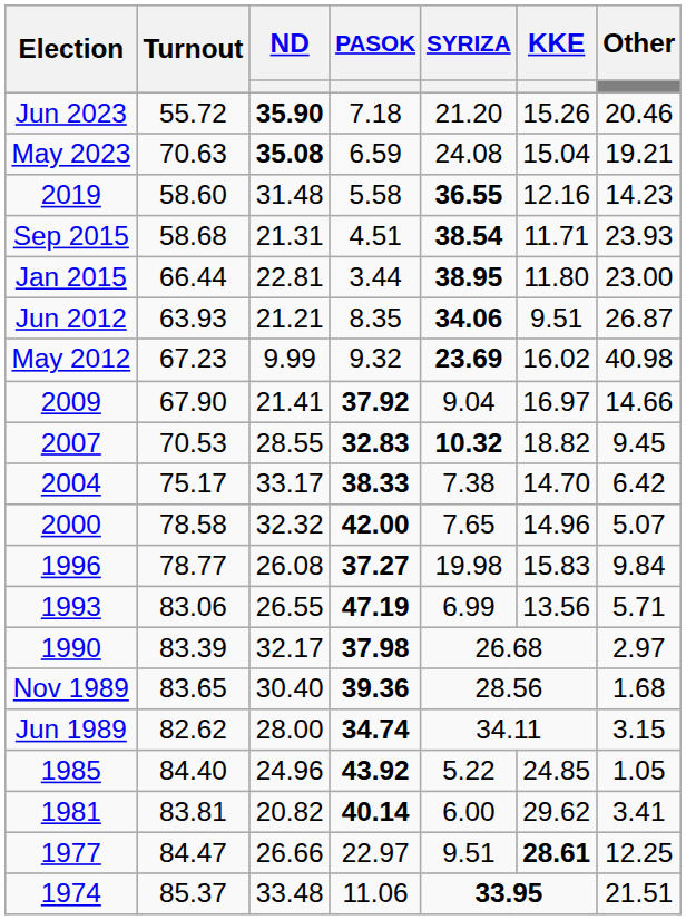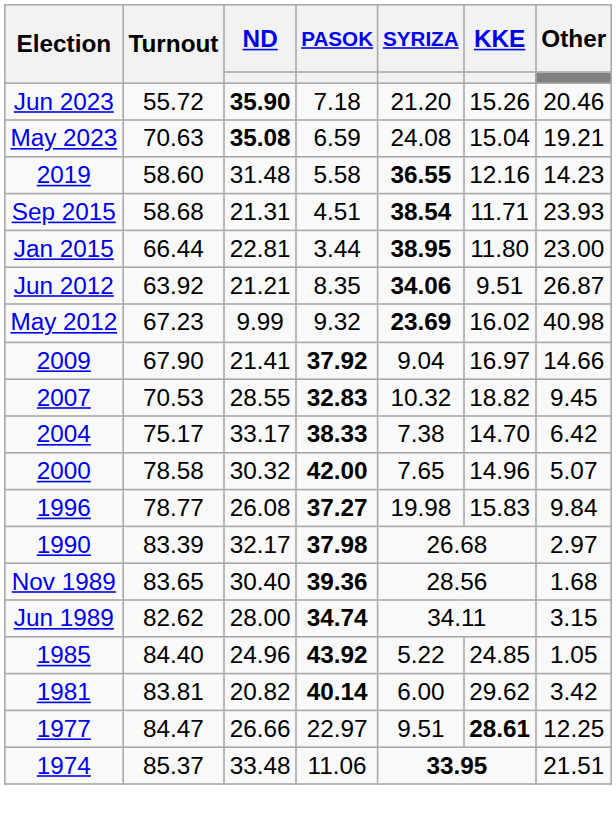Jun 2012 | Turnout: 63.93 -> 63.92
2007 | SYRIZA: bold -> normal
2000 | ND: 32.32 -> 30.32
- row: 1993 | 83.06 | 26.55 | 47.19 | 6.99 | 13.56 | 5.71
1981 | Other: 3.41 -> 3.42
